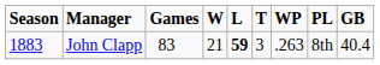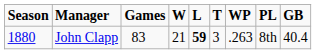John Clapp | Season: 1883 -> 1880
